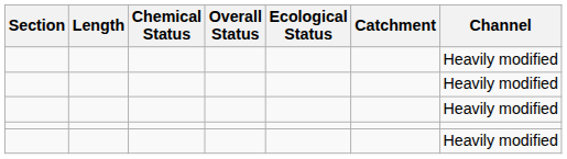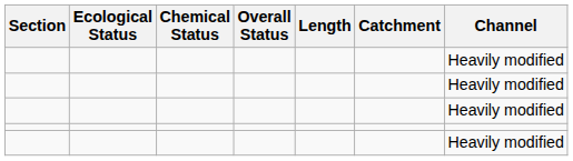columns swapped: Ecological Status <-> Length
